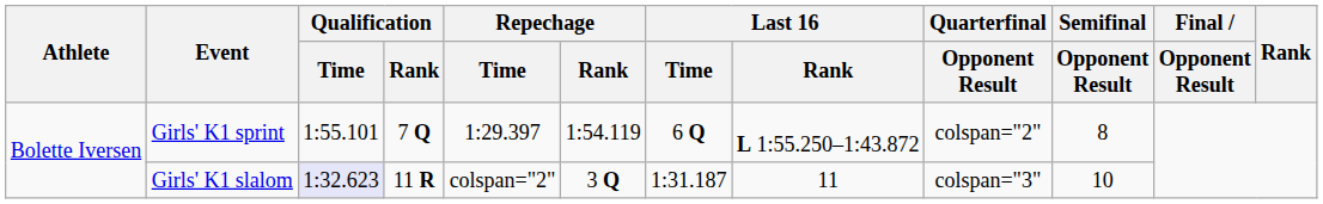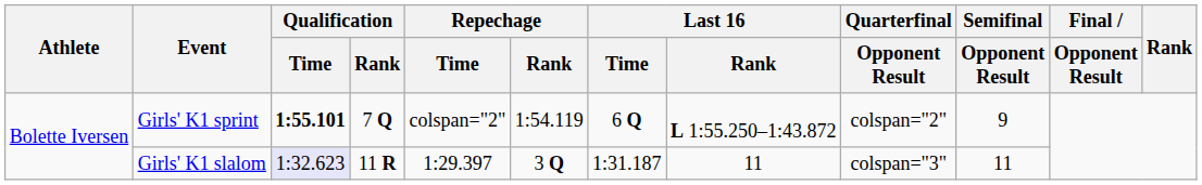Girls' K1 sprint | Qualification / Time: normal -> bold
Girls' K1 sprint | Repechage / Time: 1:29.397 -> colspan="2"
Girls' K1 sprint | Semifinal / Opponent Result: 8 -> 9
Girls' K1 slalom | Repechage / Time: colspan="2" -> 1:29.397
Girls' K1 slalom | Semifinal / Opponent Result: 10 -> 11
